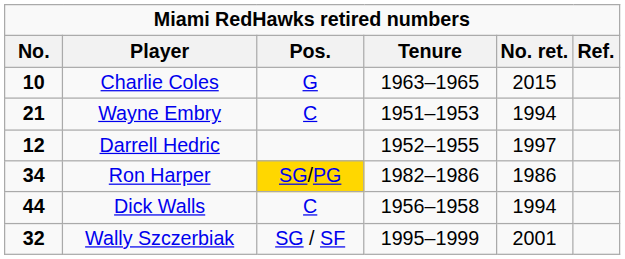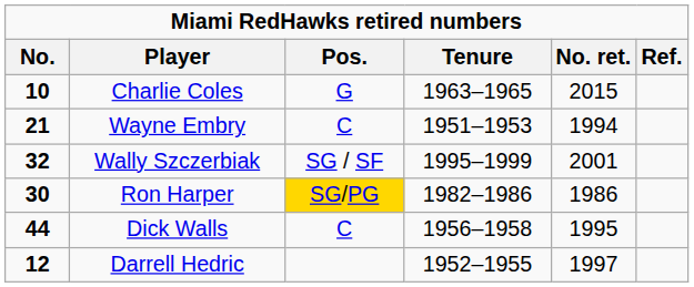rows swapped: Wally Szczerbiak <-> Darrell Hedric
Ron Harper | No.: 34 -> 30
Dick Walls | No. ret.: 1994 -> 1995
